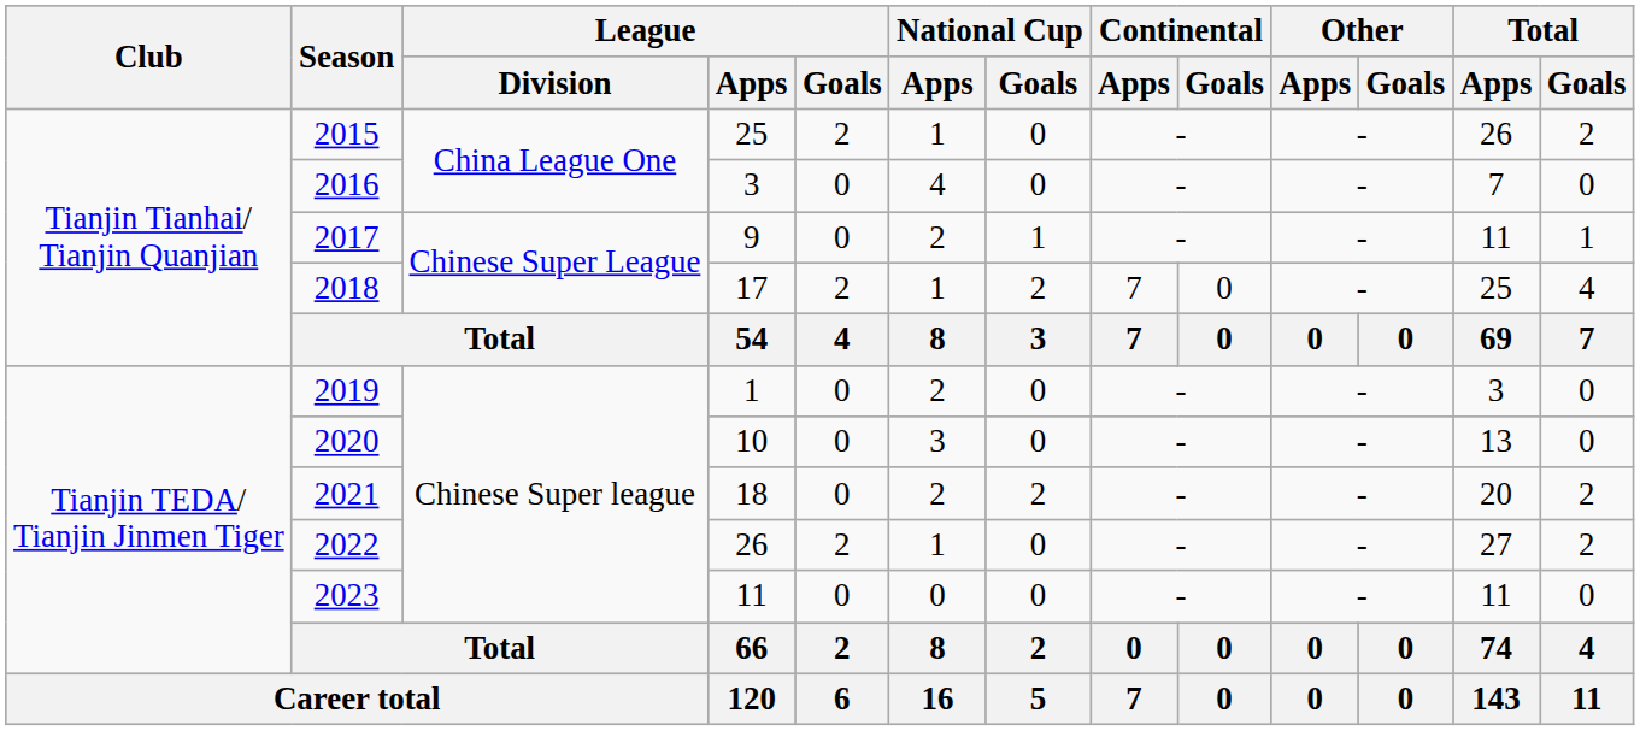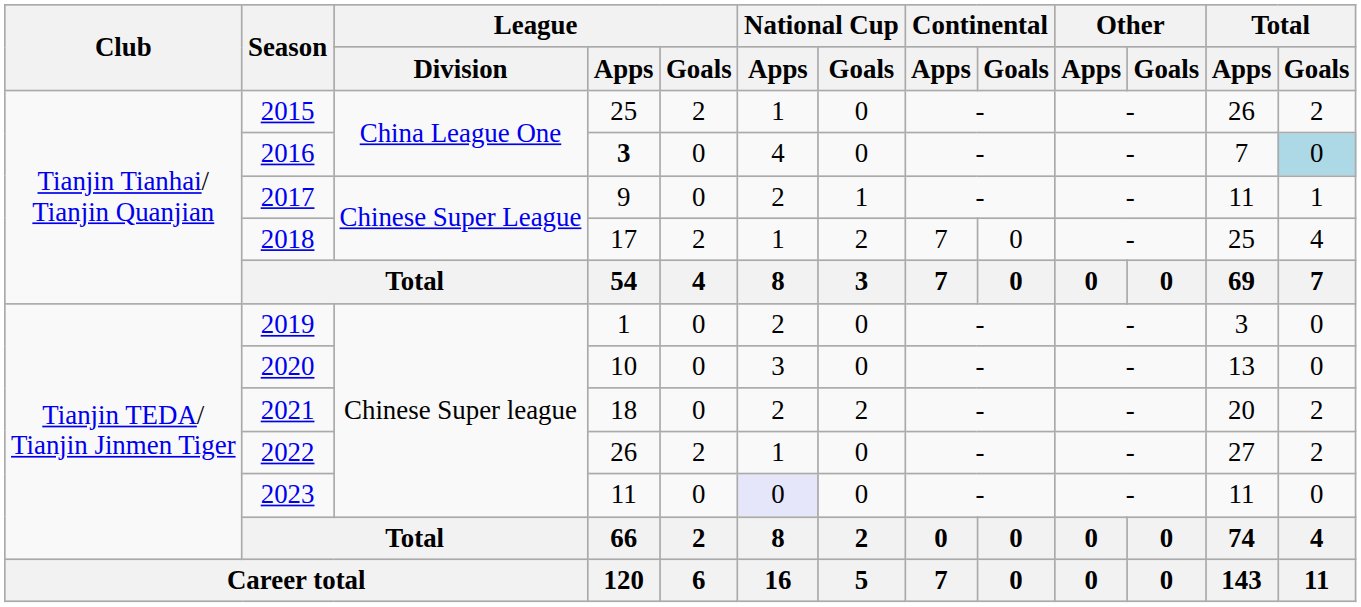2016 | League / Apps: normal -> bold
2016 | Total / Goals: no background -> lightblue background
2023 | National Cup / Apps: no background -> lavender background
